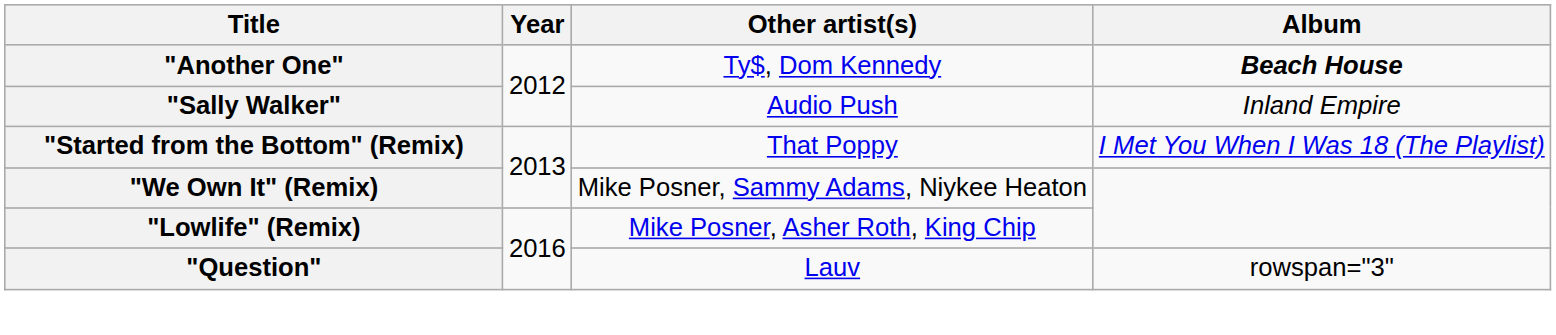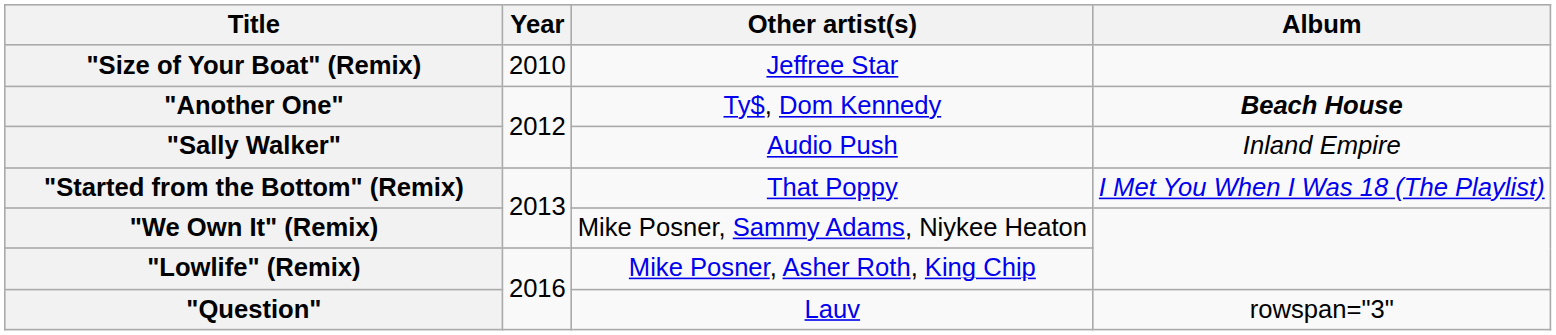+ row: "Size of Your Boat" (Remix) | 2010 | Jeffree Star
